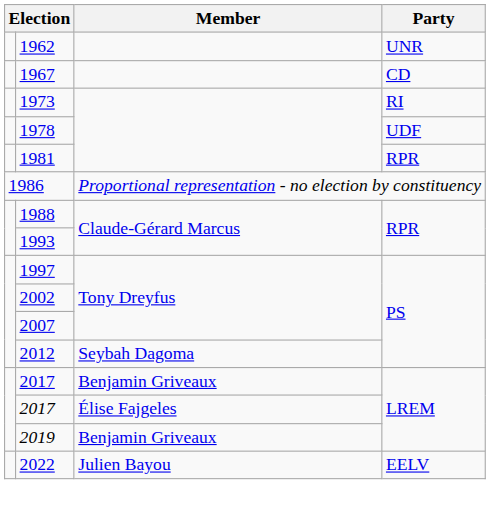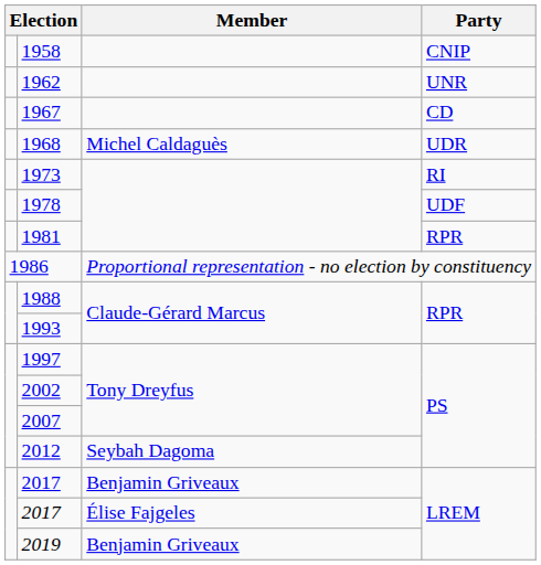+ row: 1958 | CNIP
+ row: 1968 | Michel Caldaguès | UDR
- row: 2022 | Julien Bayou | EELV
